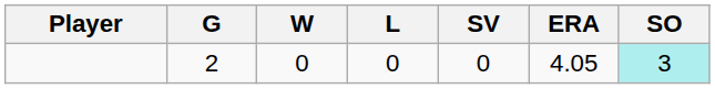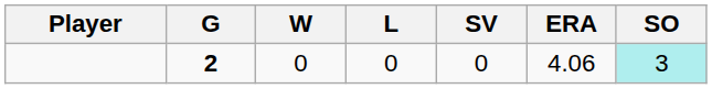row 2 | G: normal -> bold
row 2 | ERA: 4.05 -> 4.06
